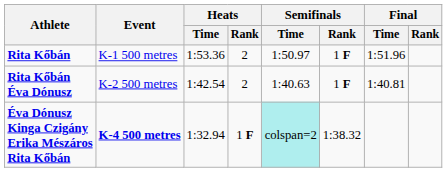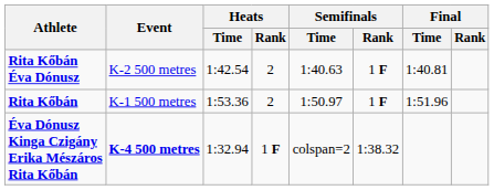rows swapped: Rita Kőbán <-> Rita Kőbán Éva Dónusz
Éva Dónusz Kinga Czigány Erika Mészáros Rita Kőbán | Semifinals / Time: paleturquoise background -> no background
